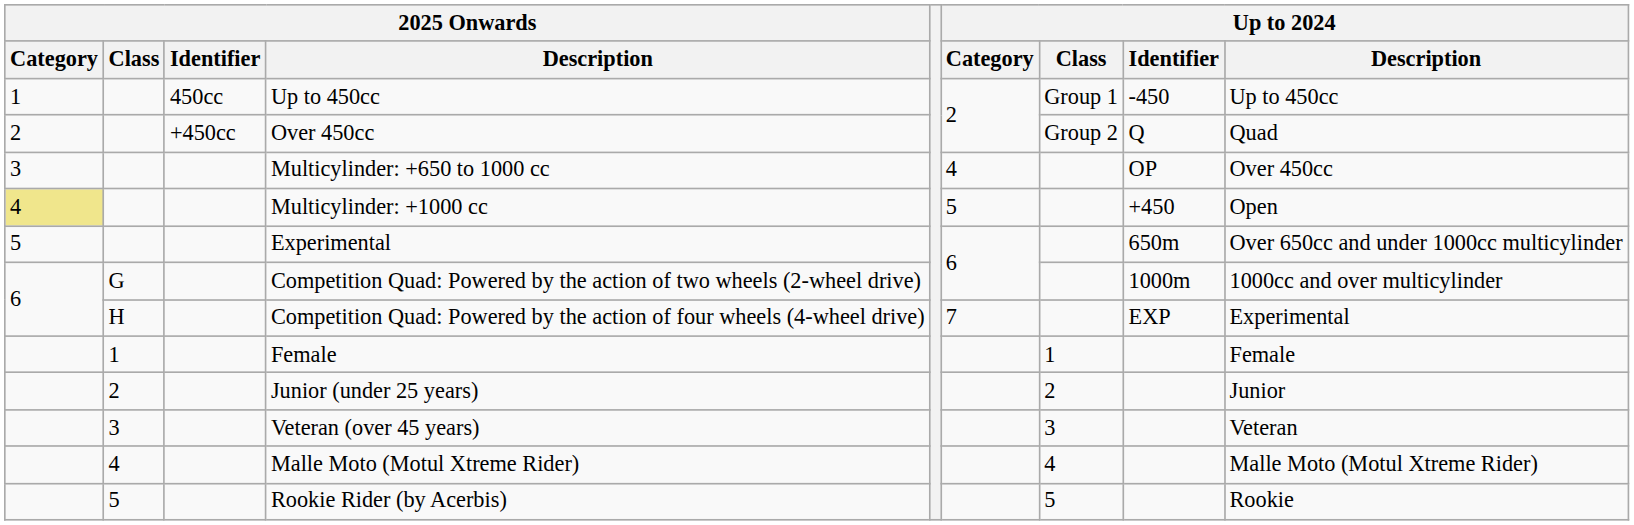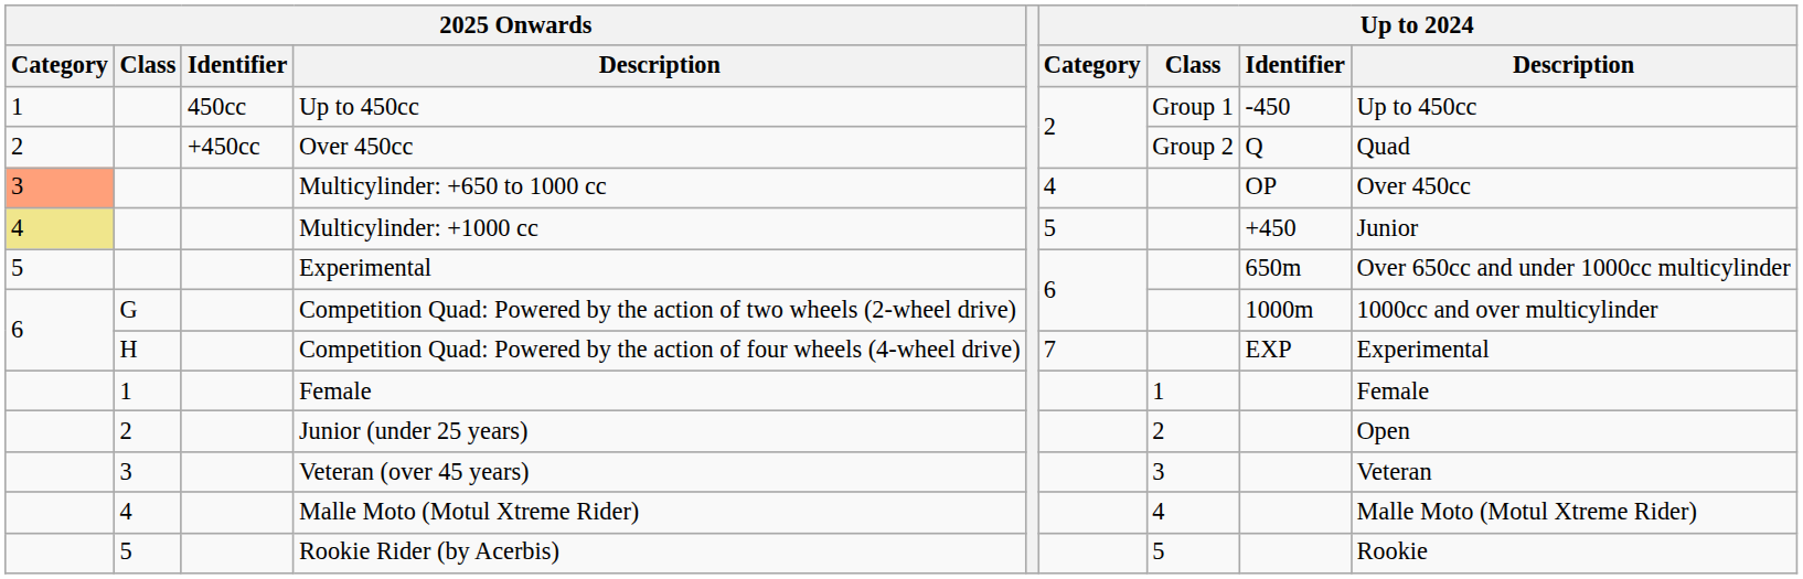Multicylinder: +650 to 1000 cc | 2025 Onwards / Category: no background -> lightsalmon background
Multicylinder: +1000 cc | Up to 2024 / Description: Open -> Junior
Junior (under 25 years) | Up to 2024 / Description: Junior -> Open
